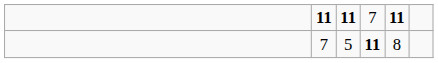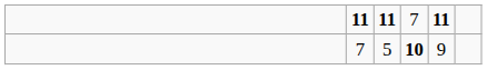row 2 | column 4: 11 -> 10
row 2 | column 5: 8 -> 9
